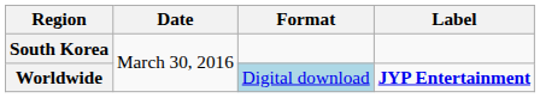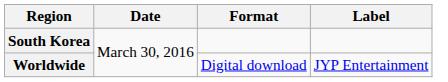Worldwide | Format: lightblue background -> no background
Worldwide | Label: bold -> normal
